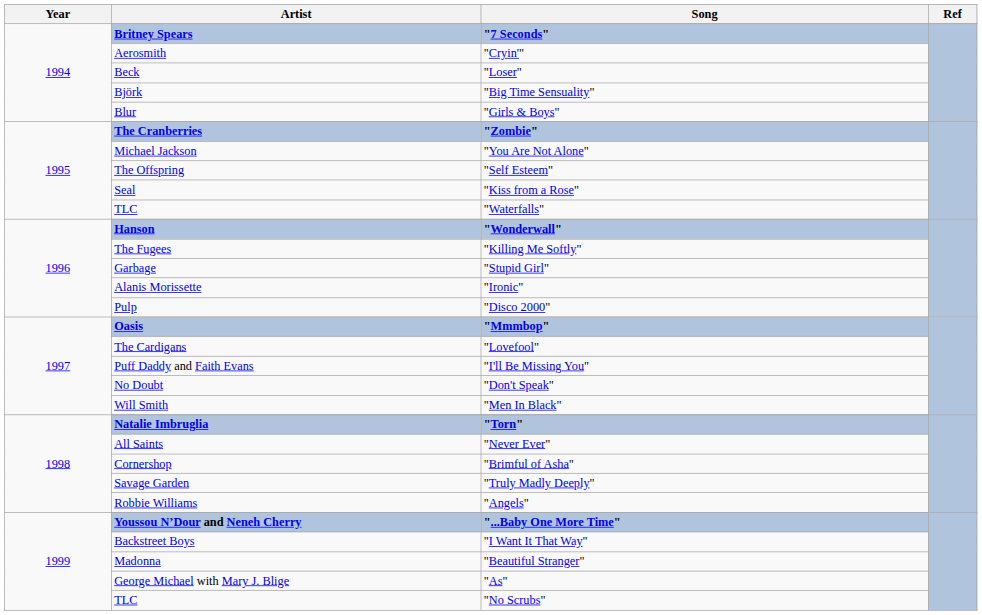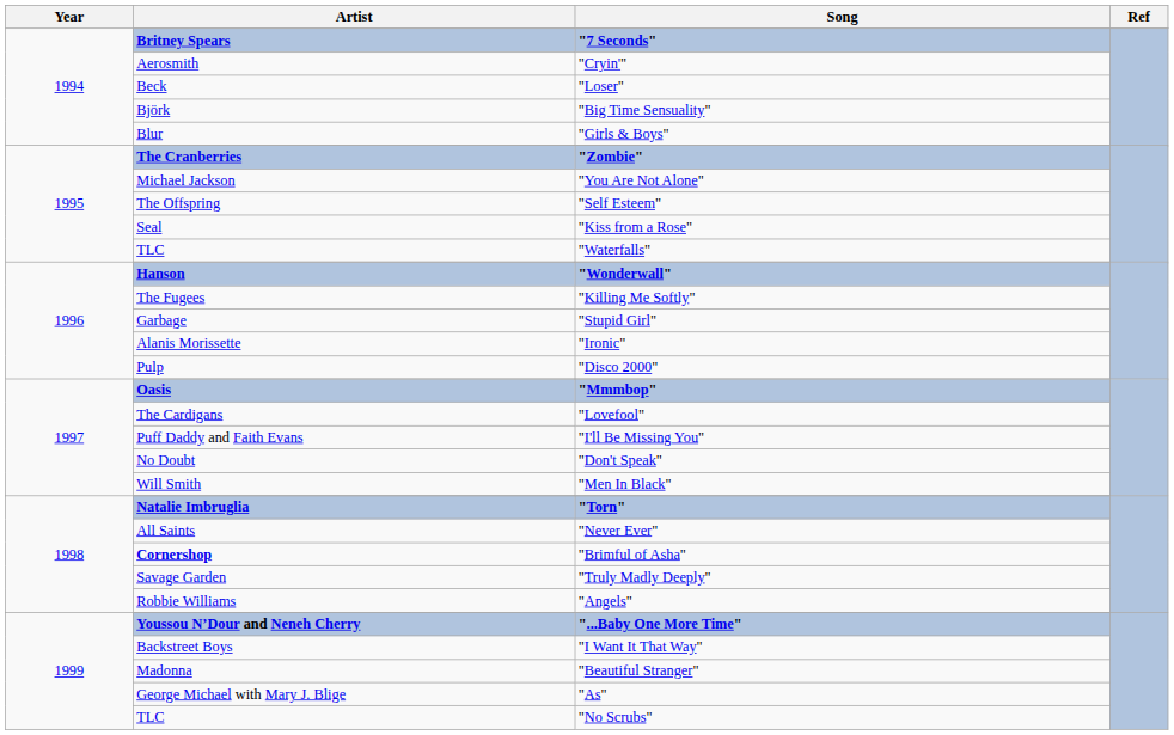"Brimful of Asha" | Artist: normal -> bold
